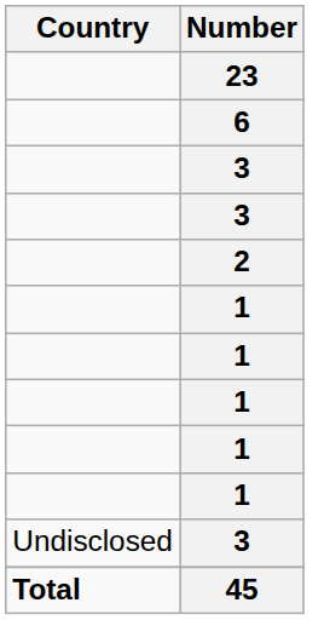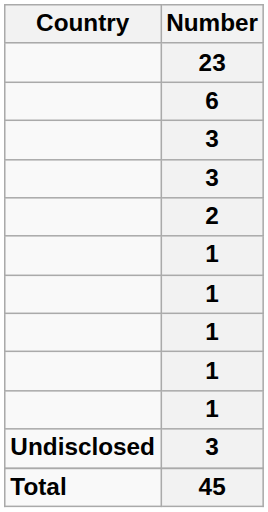row 12 | Country: normal -> bold
